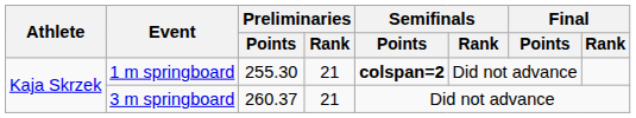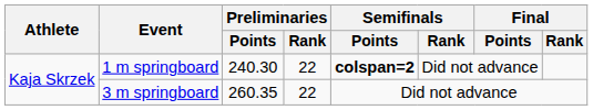1 m springboard | Preliminaries / Points: 255.30 -> 240.30
1 m springboard | Preliminaries / Rank: 21 -> 22
3 m springboard | Preliminaries / Points: 260.37 -> 260.35
3 m springboard | Preliminaries / Rank: 21 -> 22
